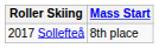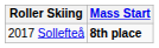2017 Sollefteå | Mass Start: normal -> bold
